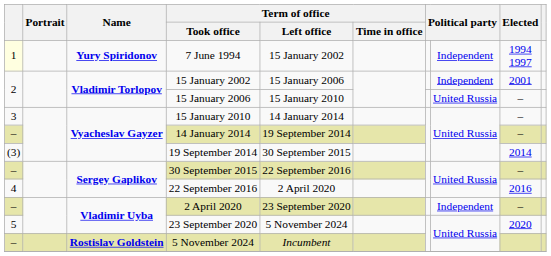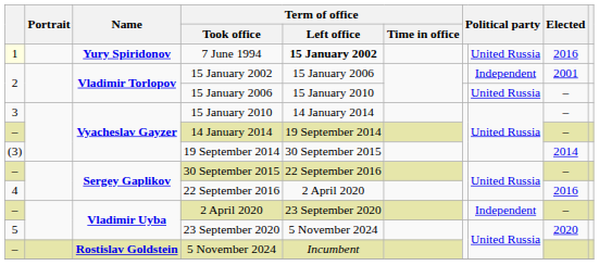7 June 1994 | Term of office / Left office: normal -> bold
7 June 1994 | column 8: Independent -> United Russia
7 June 1994 | Elected: 1994 1997 -> 2016
